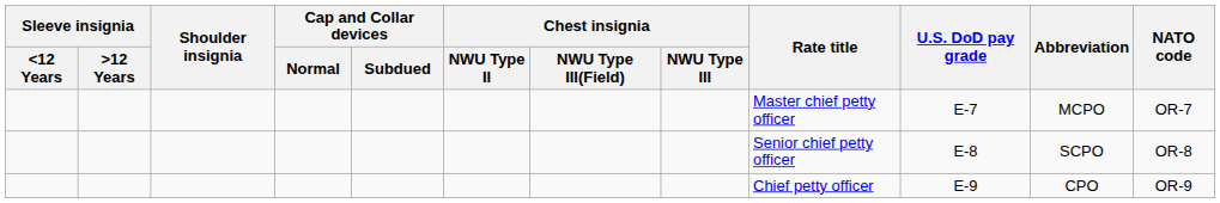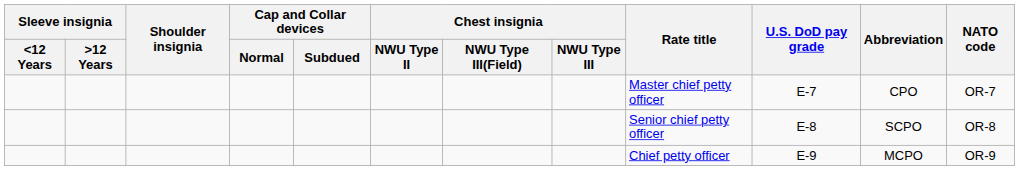row 3 | Abbreviation: MCPO -> CPO
row 5 | Abbreviation: CPO -> MCPO
